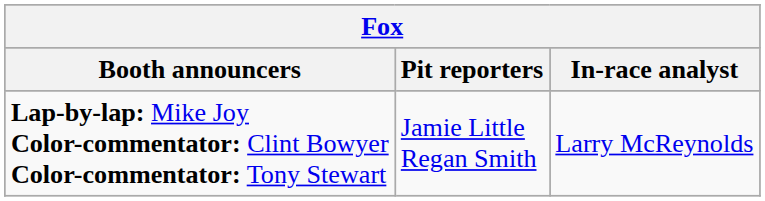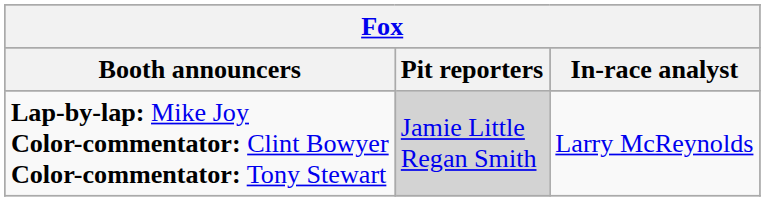row 3 | Pit reporters: no background -> lightgrey background
